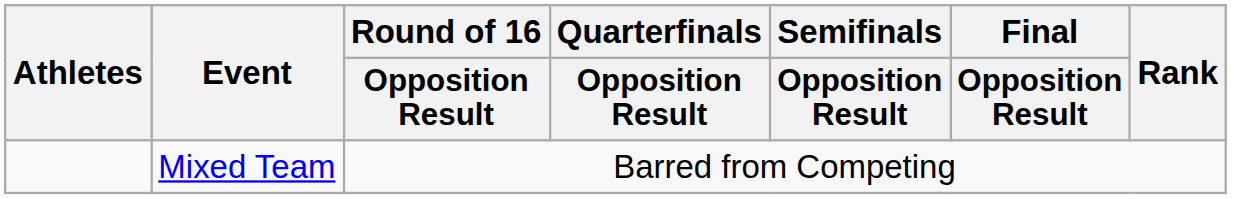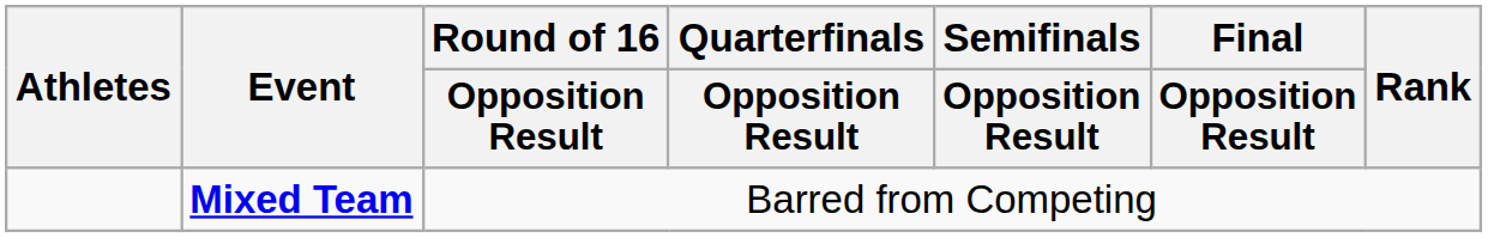Mixed Team | Event: normal -> bold
